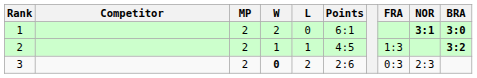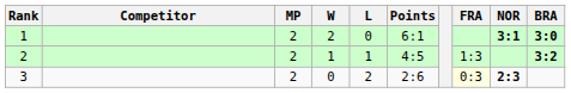3 | W: bold -> normal
3 | FRA: no background -> lightyellow background
3 | NOR: normal -> bold
